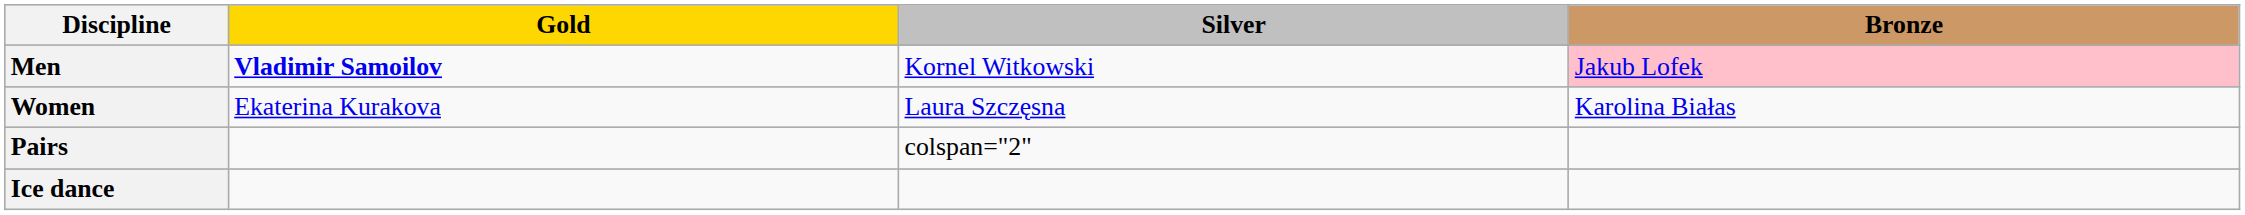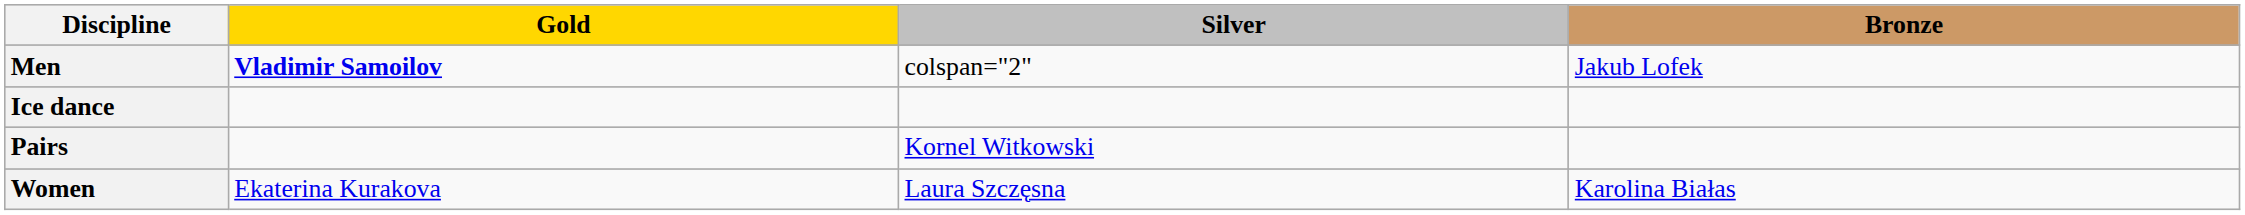Men | Silver: Kornel Witkowski -> colspan="2"
Men | Bronze: pink background -> no background
rows swapped: Women <-> Ice dance
Pairs | Silver: colspan="2" -> Kornel Witkowski
